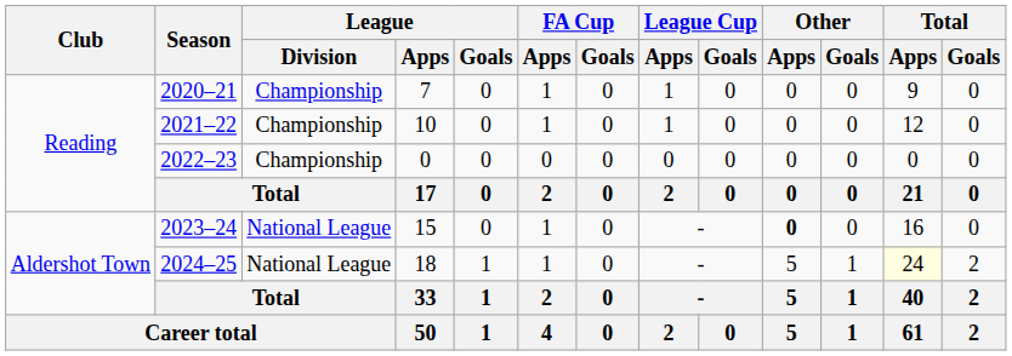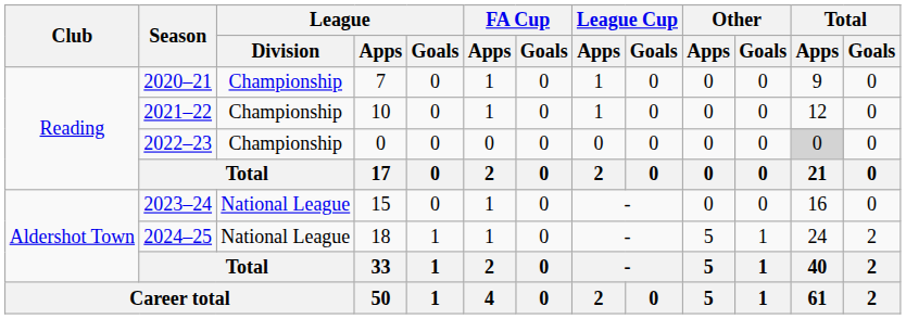2022–23 | Total / Apps: no background -> lightgrey background
2023–24 | Other / Apps: bold -> normal
2024–25 | Total / Apps: lightyellow background -> no background
